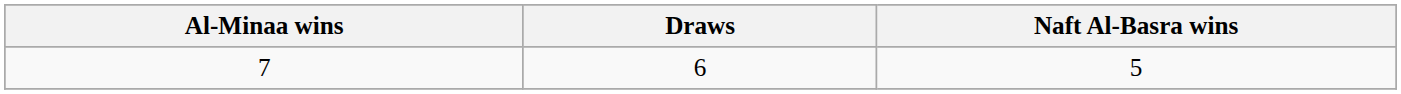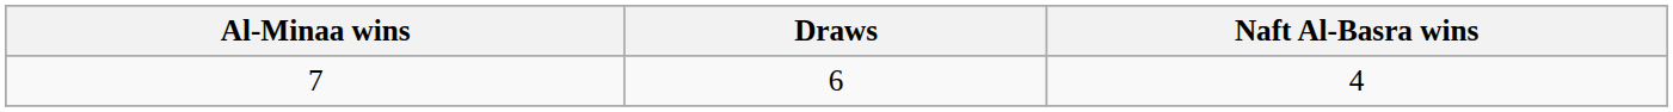row 2 | Naft Al-Basra wins: 5 -> 4
